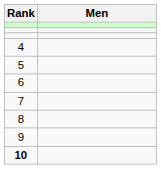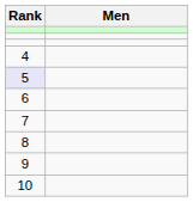row 6 | Rank: no background -> lavender background
row 11 | Rank: bold -> normal
